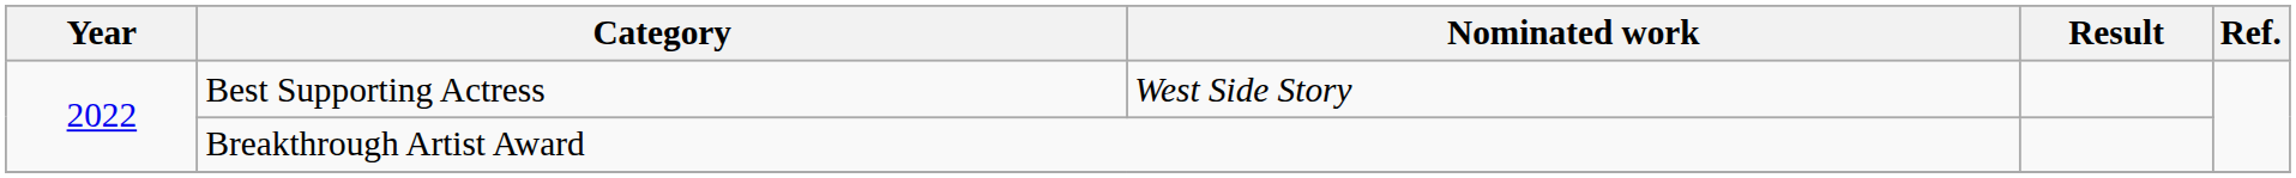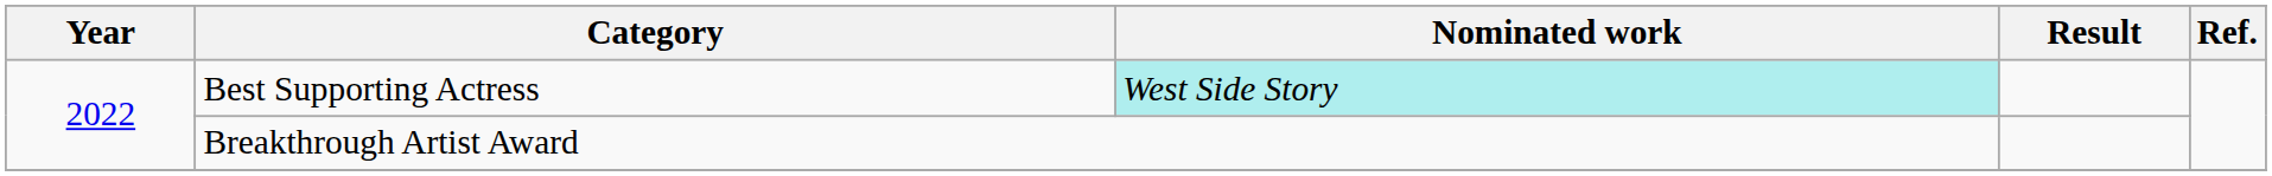Best Supporting Actress | Nominated work: no background -> paleturquoise background
